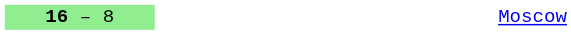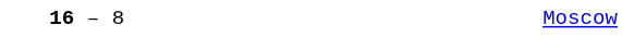Moscow | column 1: lightgreen background -> no background
